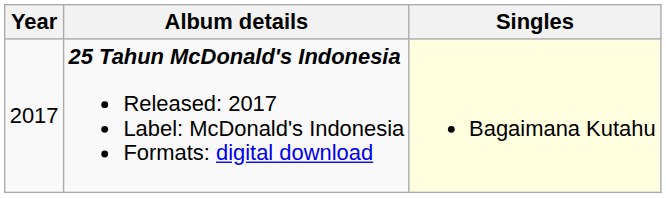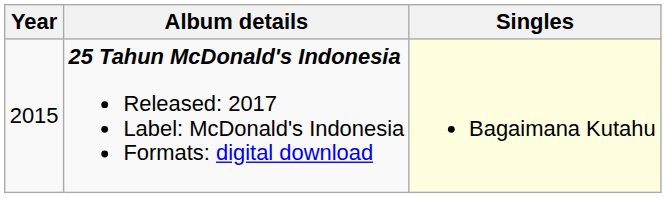row 2 | Year: 2017 -> 2015
